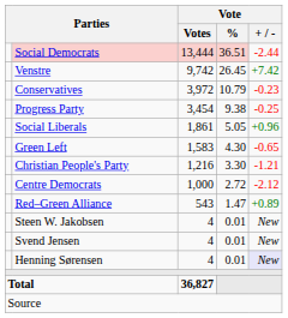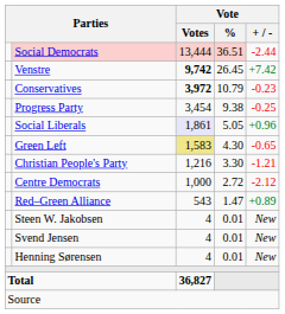Venstre | Vote / Votes: normal -> bold
Conservatives | Vote / Votes: normal -> bold
Social Liberals | Vote / Votes: no background -> lavender background
Green Left | Vote / Votes: no background -> khaki background
Henning Sørensen | Vote / + / -: lavender background -> no background
